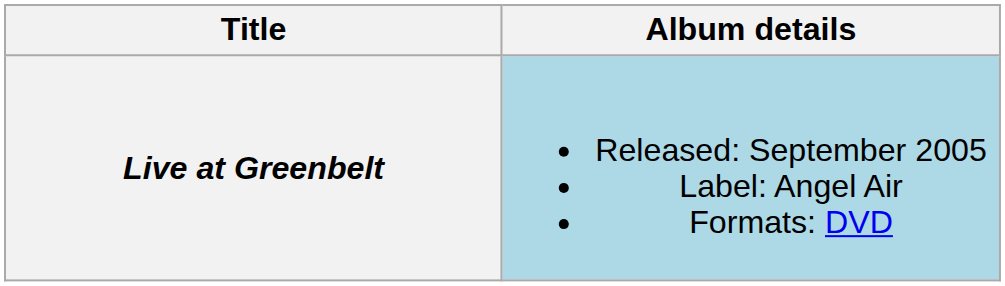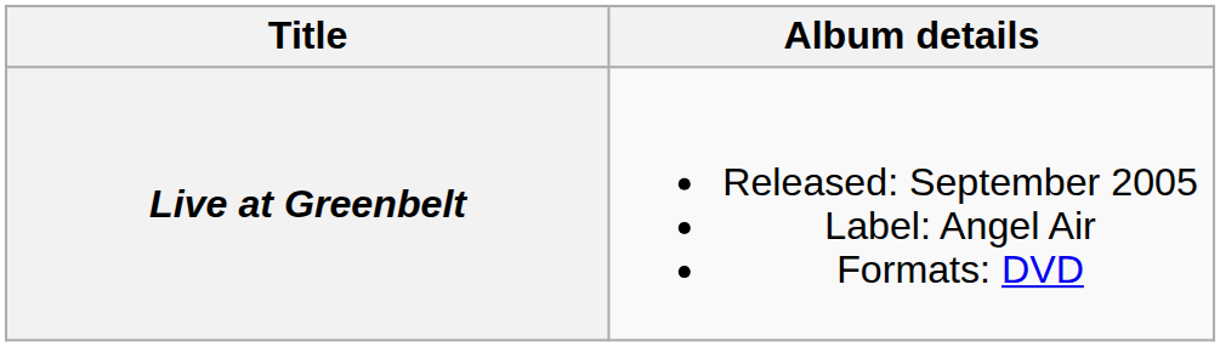Live at Greenbelt | Album details: lightblue background -> no background
